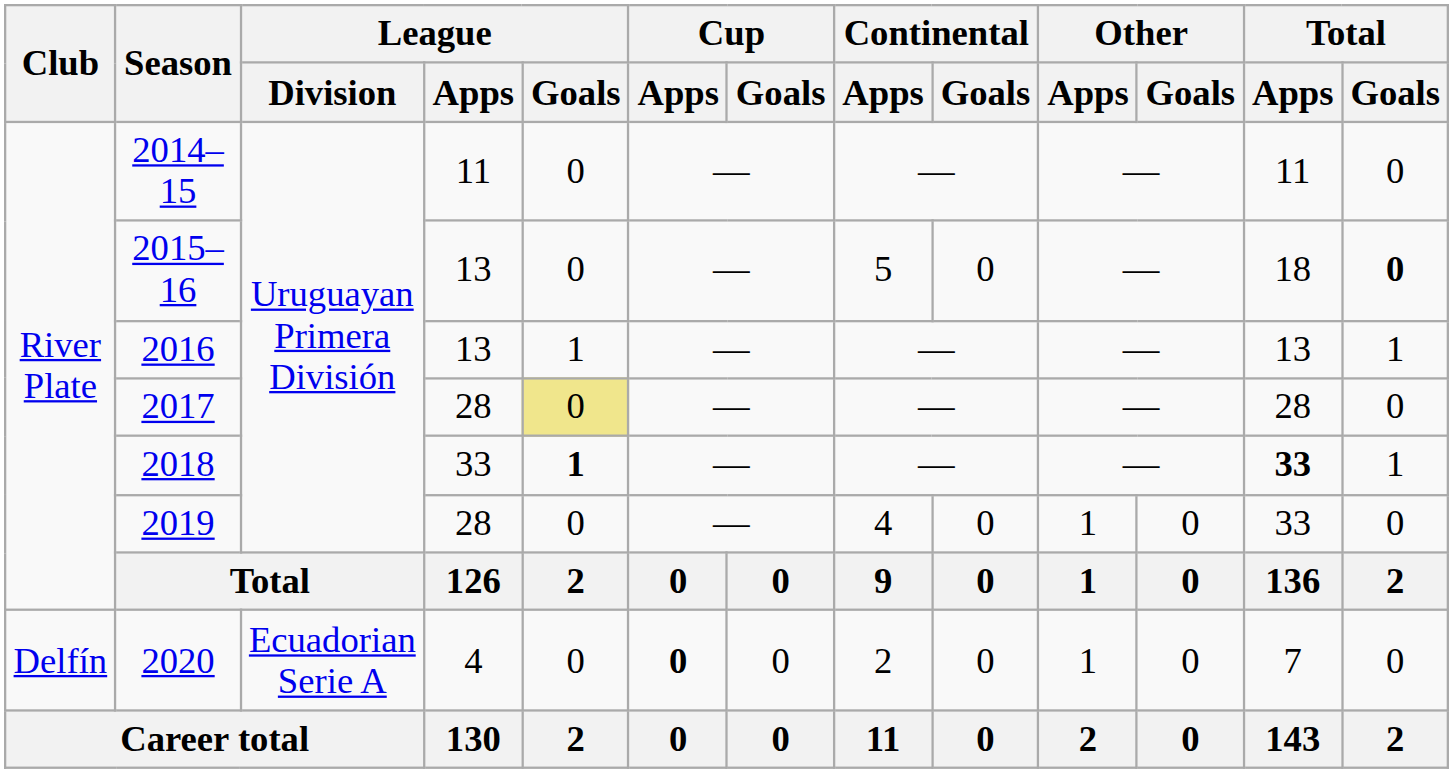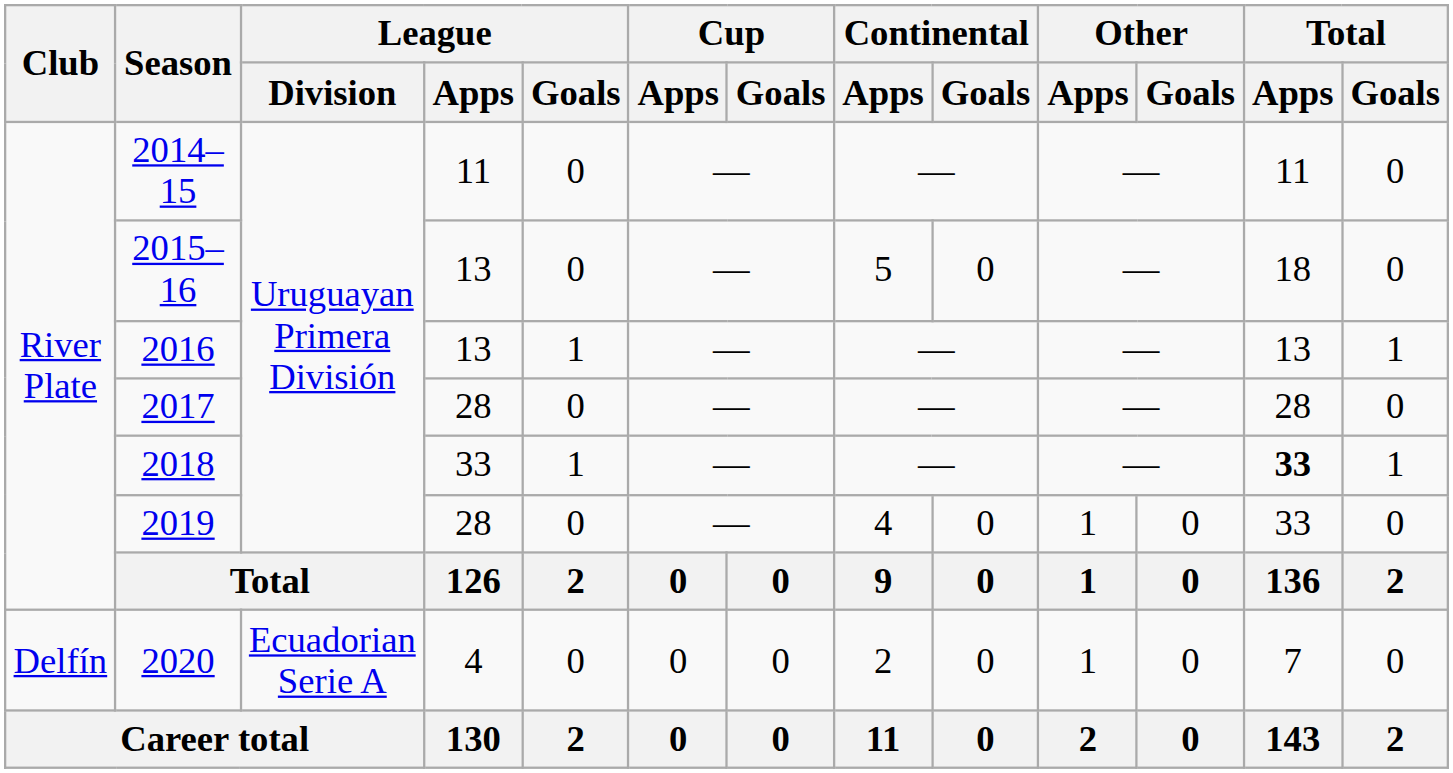2015–16 | Total / Goals: bold -> normal
2017 | League / Goals: khaki background -> no background
2018 | League / Goals: bold -> normal
2020 | Cup / Apps: bold -> normal
